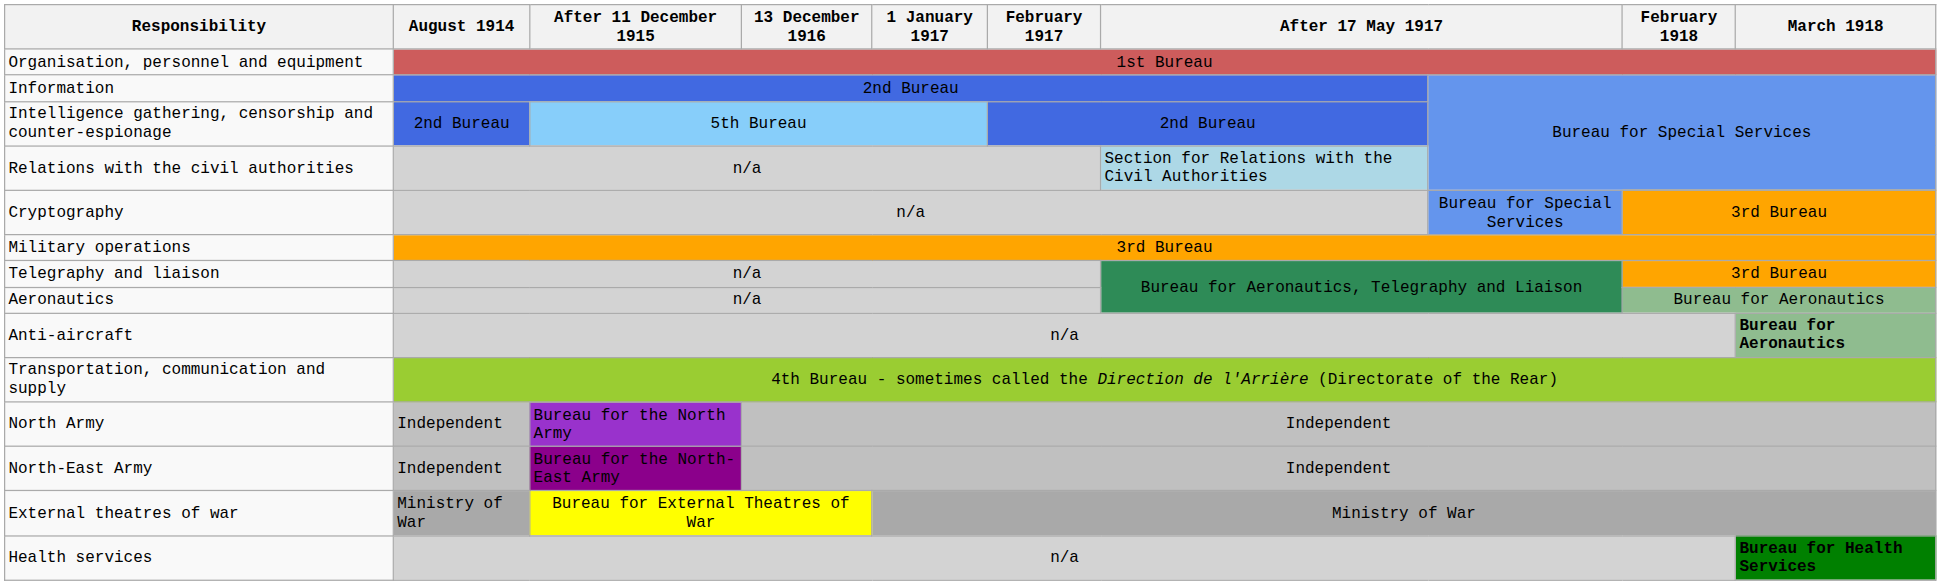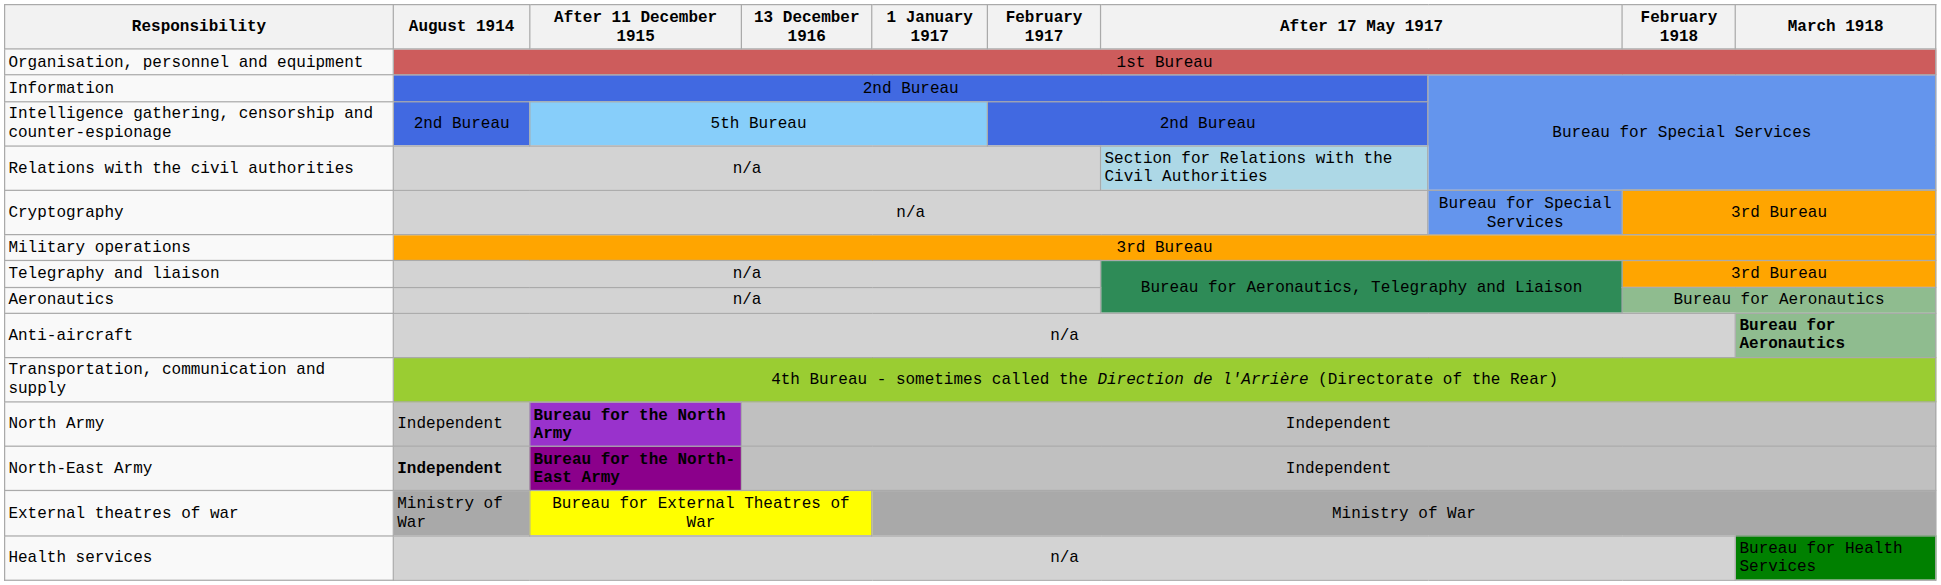North Army | After 11 December 1915: normal -> bold
North-East Army | August 1914: normal -> bold
North-East Army | After 11 December 1915: normal -> bold
Health services | March 1918: bold -> normal
